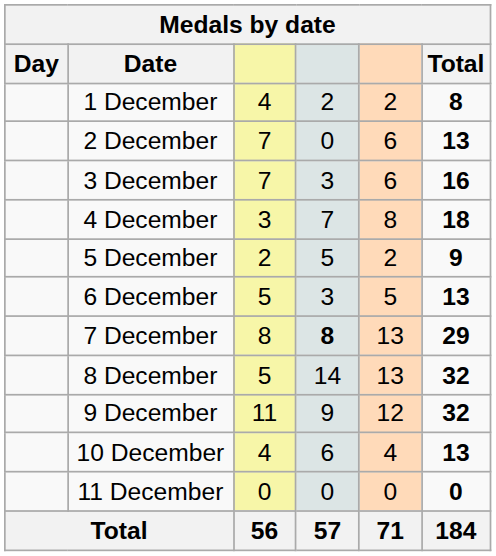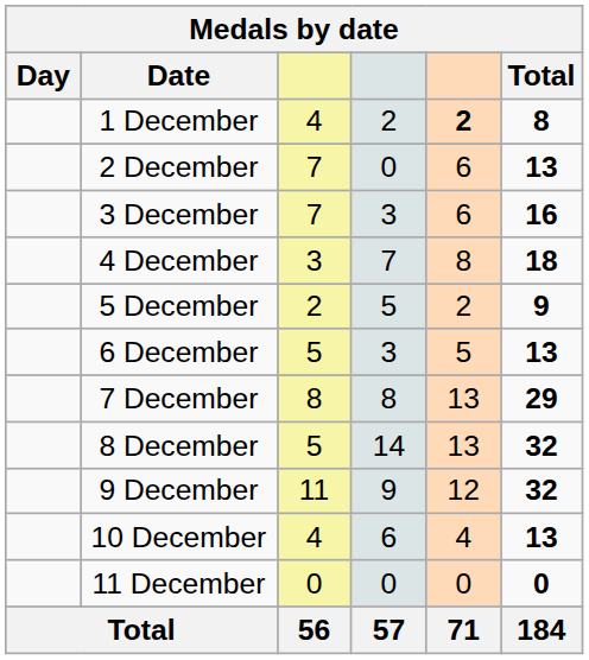1 December | column 5: normal -> bold
7 December | column 4: bold -> normal
